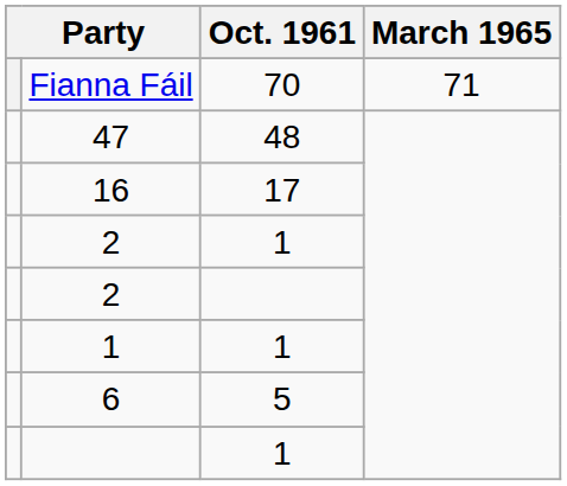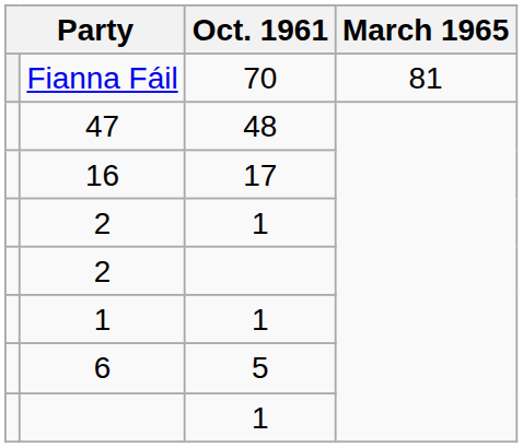Fianna Fáil | March 1965: 71 -> 81
